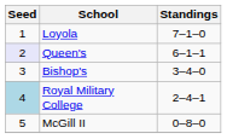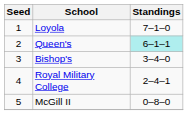Queen's | Seed: lavender background -> no background
Queen's | Standings: no background -> paleturquoise background
Royal Military College | Seed: lightblue background -> no background
